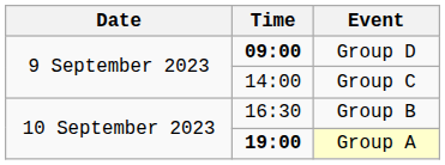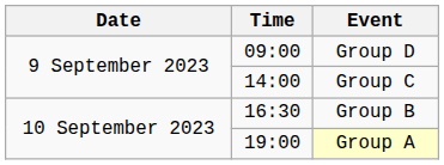Group D | Time: bold -> normal
Group A | Time: bold -> normal
